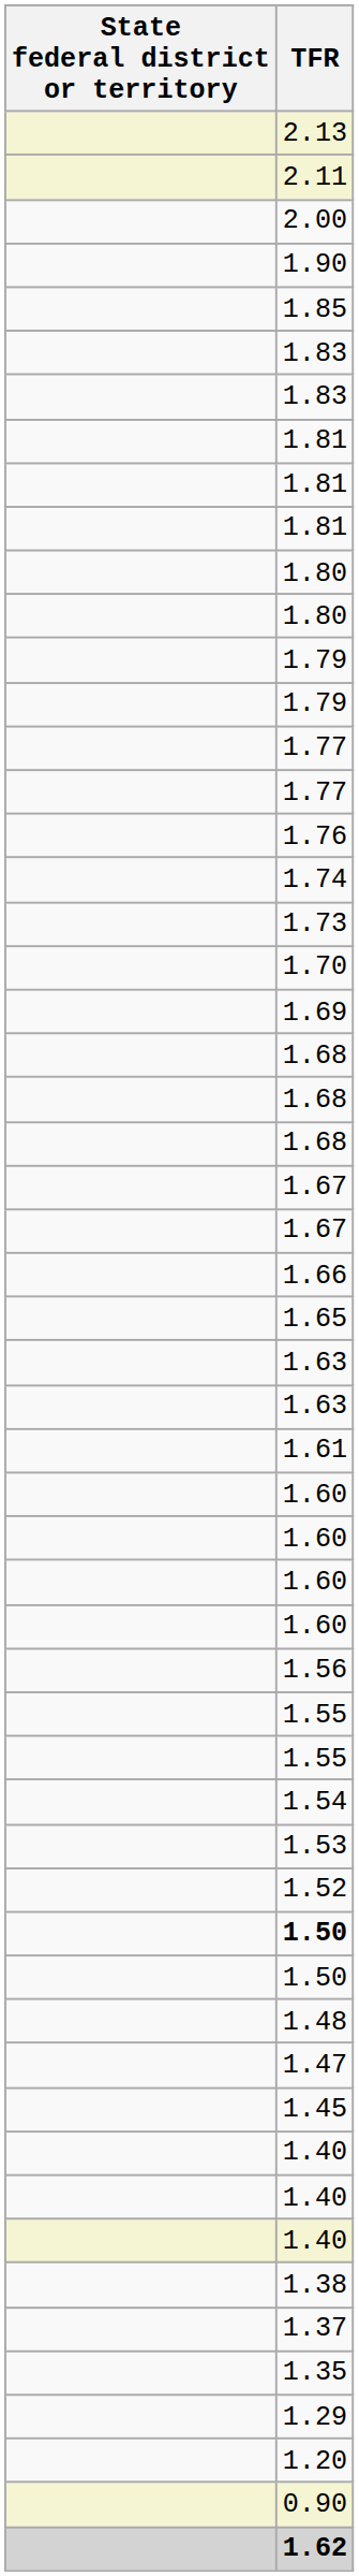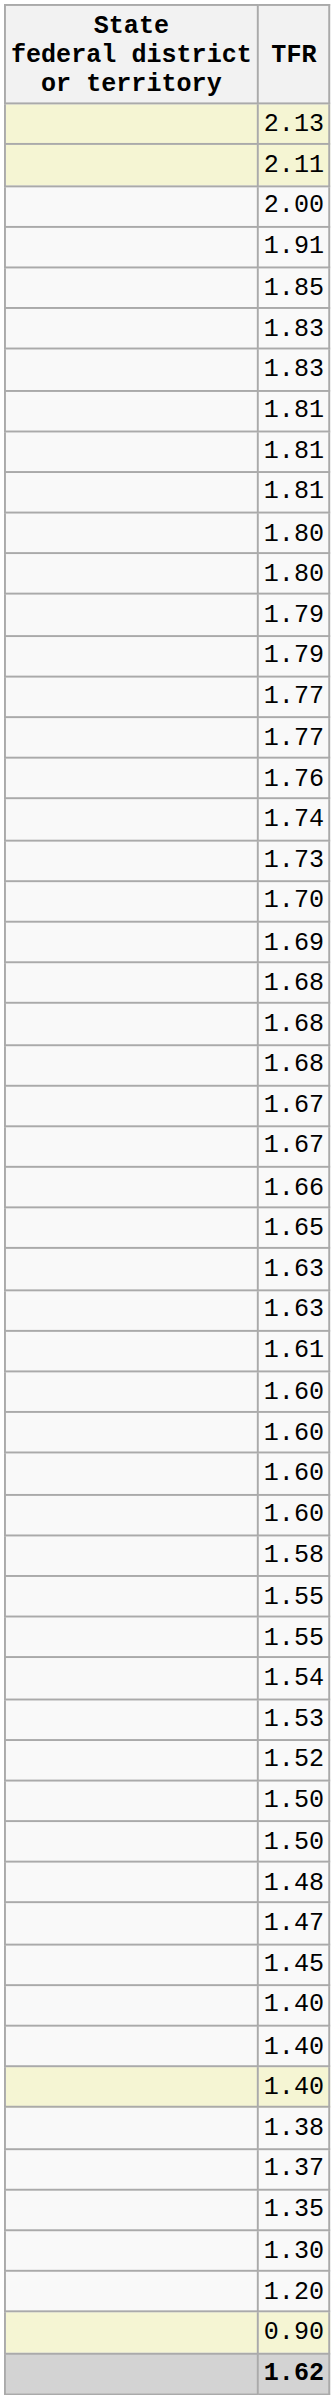row 5 | TFR: 1.90 -> 1.91
row 37 | TFR: 1.56 -> 1.58
row 43 | TFR: bold -> normal
row 54 | TFR: 1.29 -> 1.30
